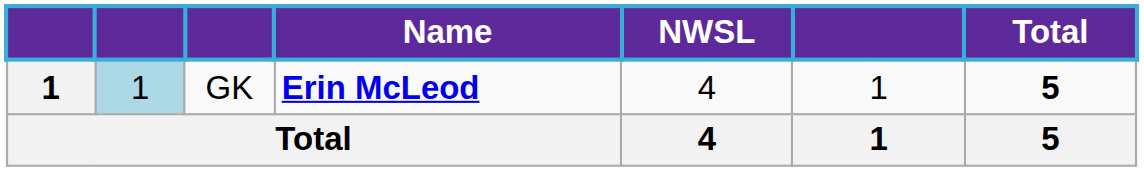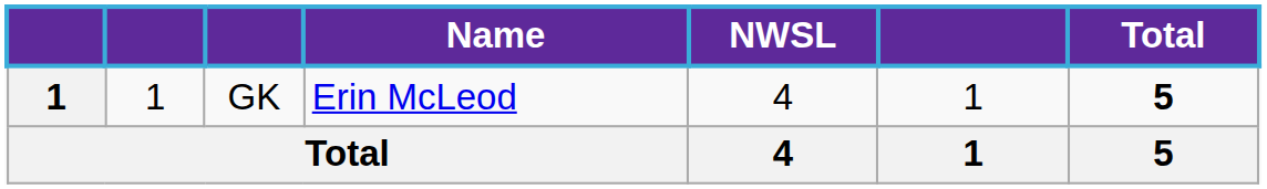GK | column 2: lightblue background -> no background
GK | Name: bold -> normal
